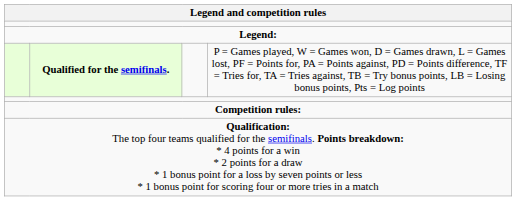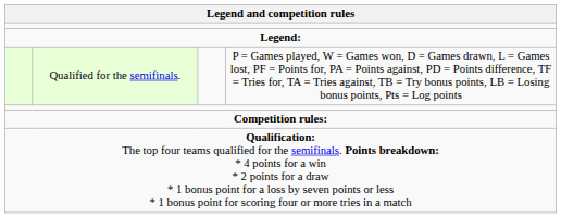Qualified for the semifinals. | column 2: bold -> normal
